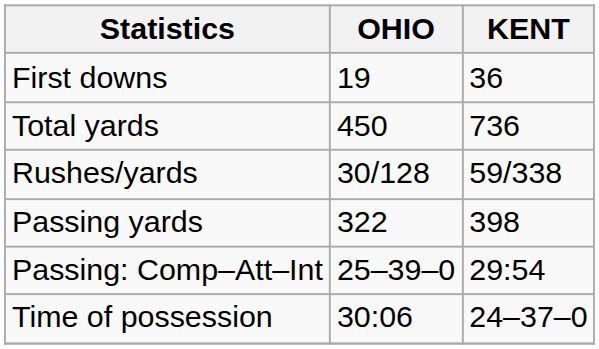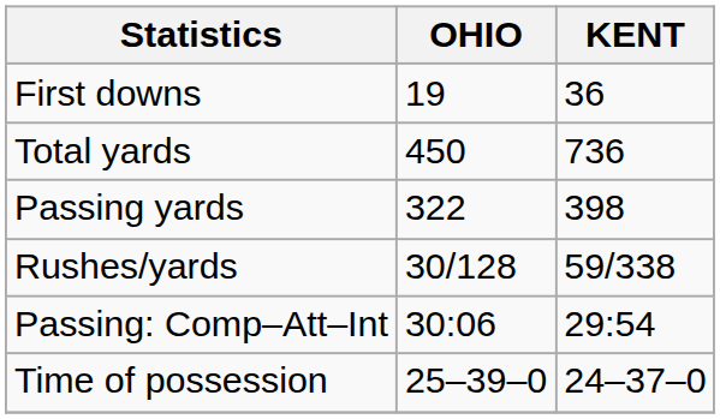rows swapped: Rushes/yards <-> Passing yards
Passing: Comp–Att–Int | OHIO: 25–39–0 -> 30:06
Time of possession | OHIO: 30:06 -> 25–39–0
